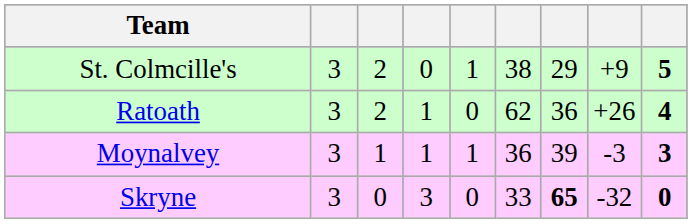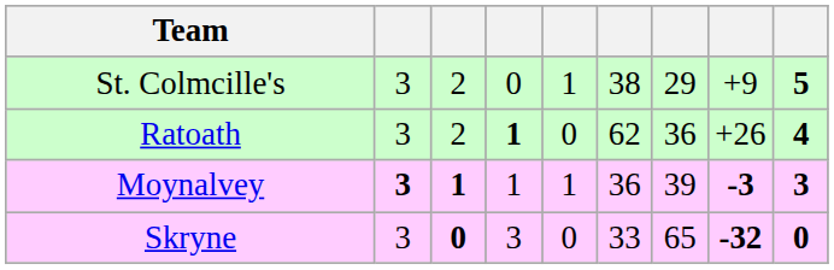Ratoath | column 4: normal -> bold
Moynalvey | column 2: normal -> bold
Moynalvey | column 3: normal -> bold
Moynalvey | column 8: normal -> bold
Skryne | column 3: normal -> bold
Skryne | column 7: bold -> normal
Skryne | column 8: normal -> bold
